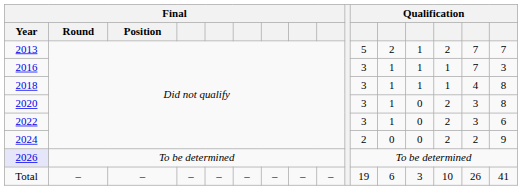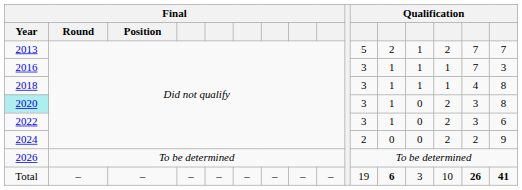2020 | Final / Year: no background -> paleturquoise background
2026 | Final / Year: lavender background -> no background
Total | column 12: normal -> bold
Total | column 15: normal -> bold
Total | column 16: normal -> bold
